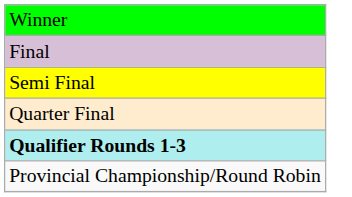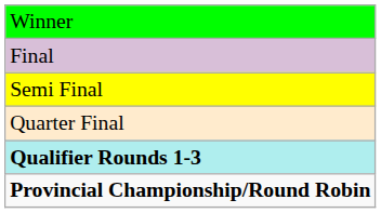row 6 | column 1: normal -> bold
